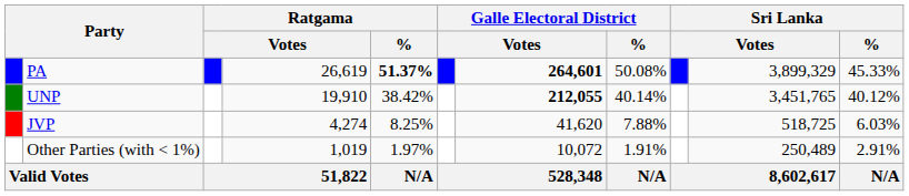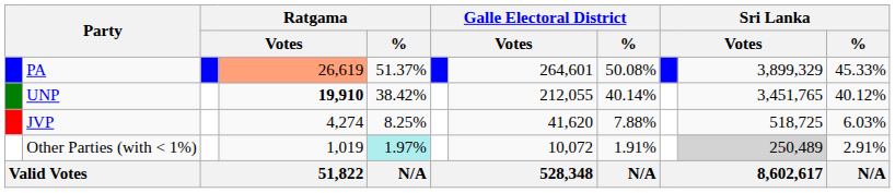PA | column 4: no background -> lightsalmon background
PA | Ratgama / %: bold -> normal
PA | column 7: bold -> normal
UNP | column 4: normal -> bold
UNP | column 7: bold -> normal
Other Parties (with < 1%) | Ratgama / %: no background -> paleturquoise background
Other Parties (with < 1%) | column 10: no background -> lightgrey background
